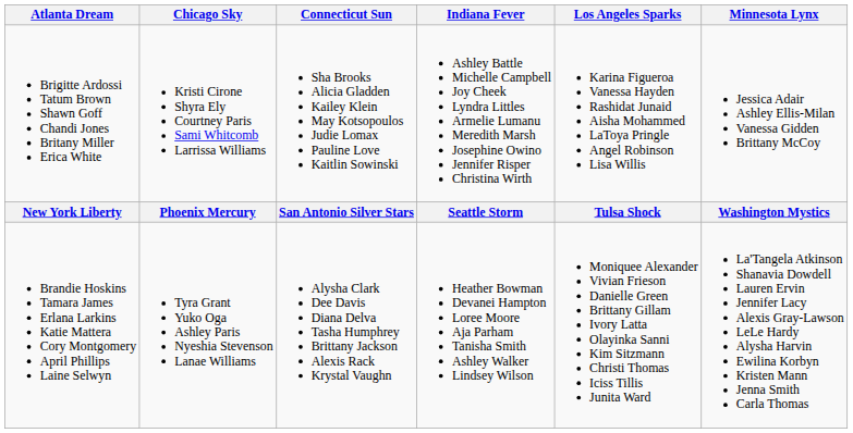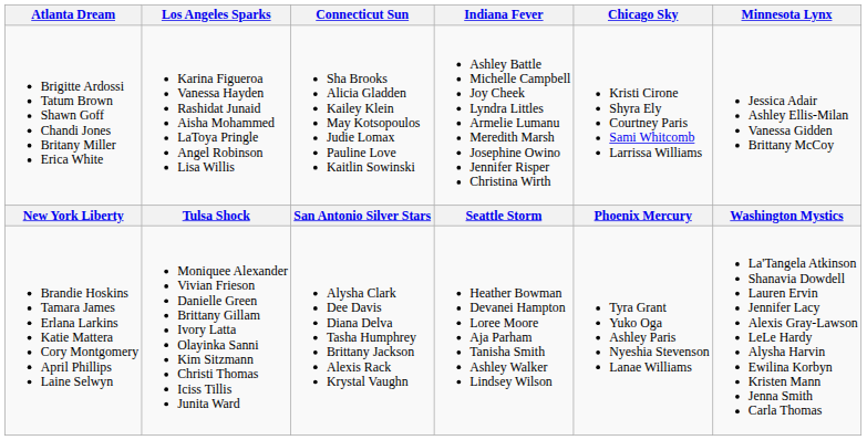columns swapped: Chicago Sky <-> Los Angeles Sparks
